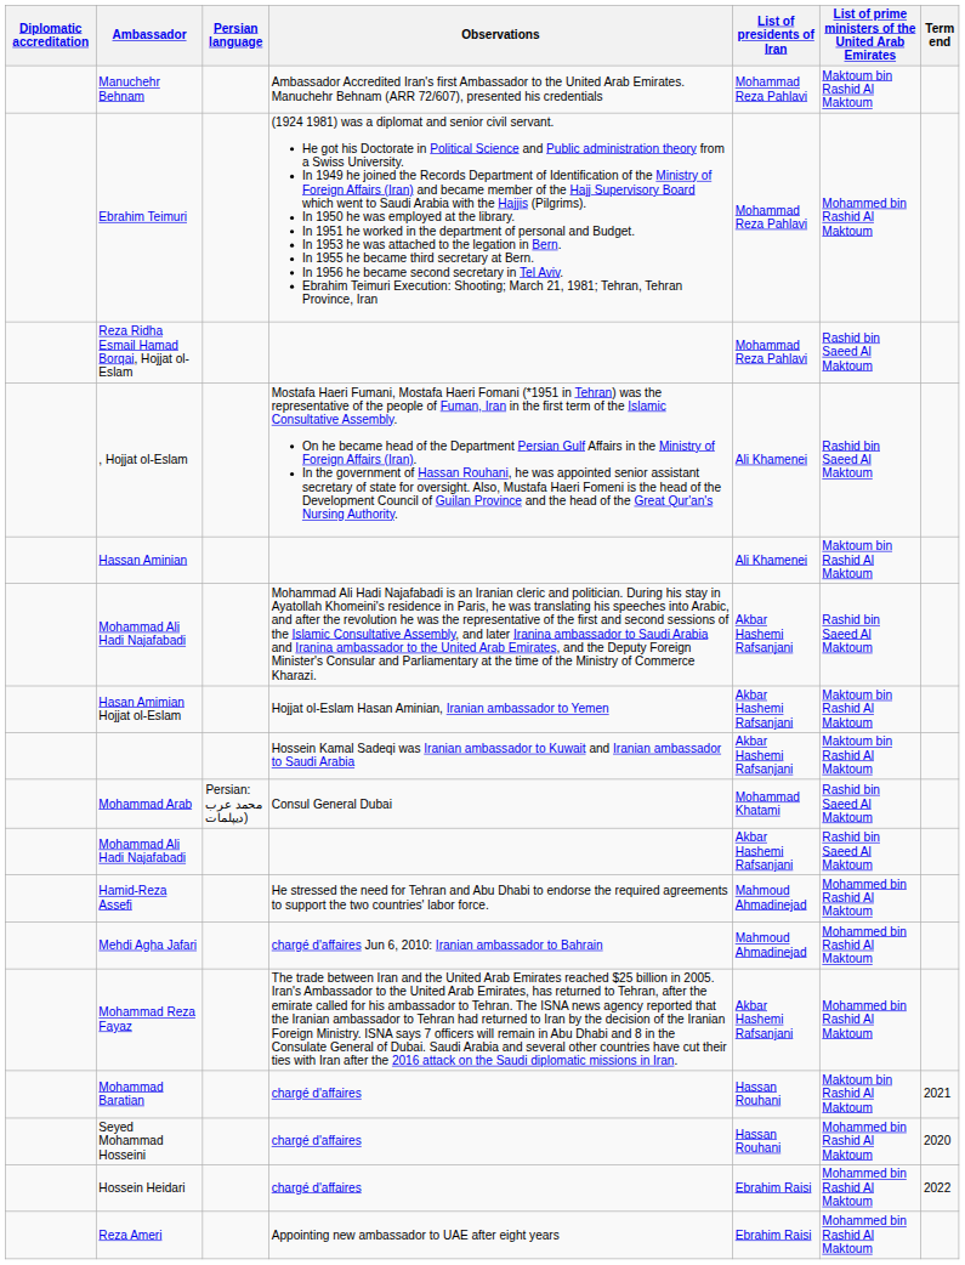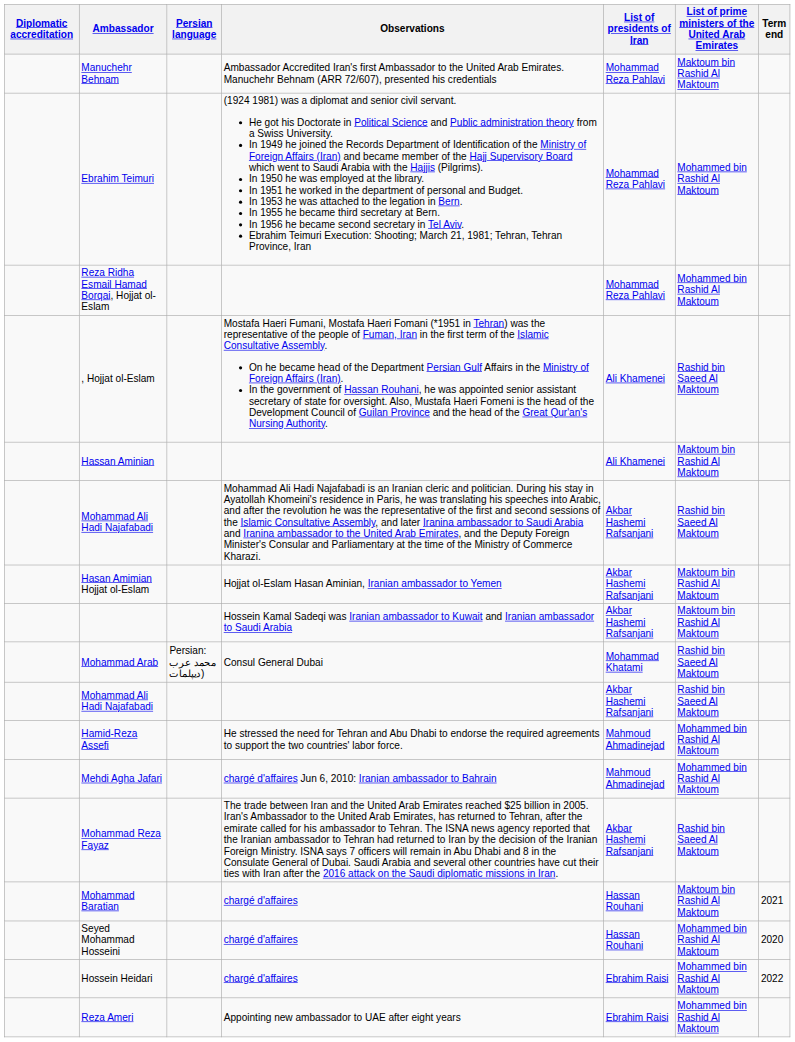Reza Ridha Esmail Hamad Borqai, Hojjat ol-Eslam | List of prime ministers of the United Arab Emirates: Rashid bin Saeed Al Maktoum -> Mohammed bin Rashid Al Maktoum
Mohammad Reza Fayaz | List of prime ministers of the United Arab Emirates: Mohammed bin Rashid Al Maktoum -> Rashid bin Saeed Al Maktoum
